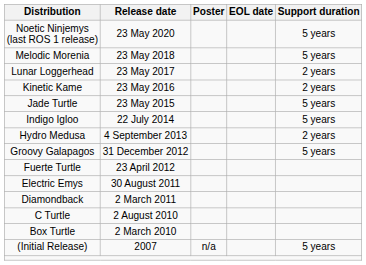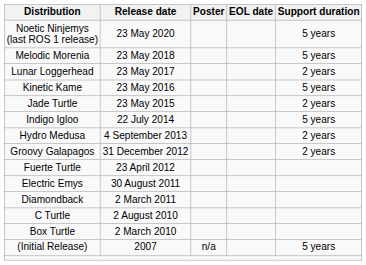Kinetic Kame | Support duration: 2 years -> 5 years
Jade Turtle | Support duration: 5 years -> 2 years
Groovy Galapagos | Support duration: 5 years -> 2 years
